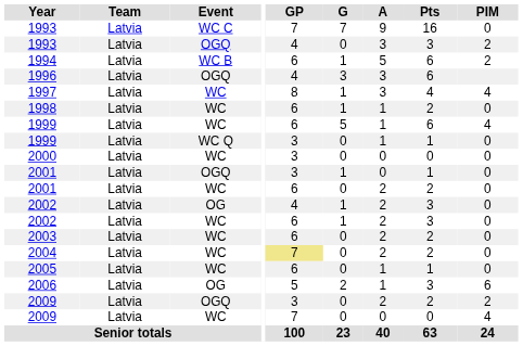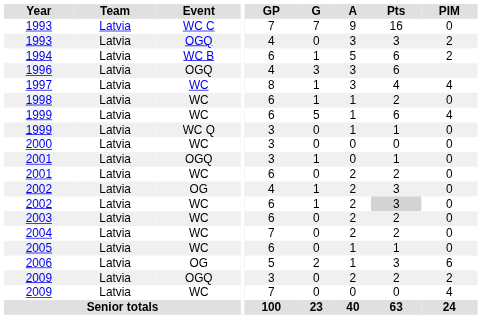2002 / WC | Pts: no background -> lightgrey background
2004 | GP: khaki background -> no background
